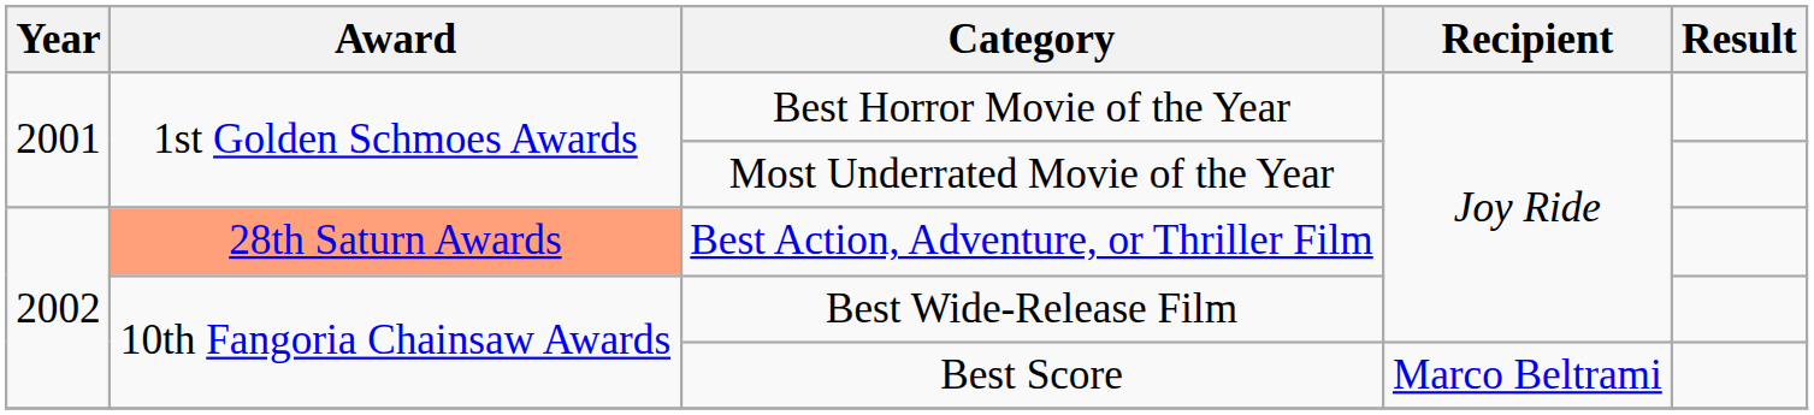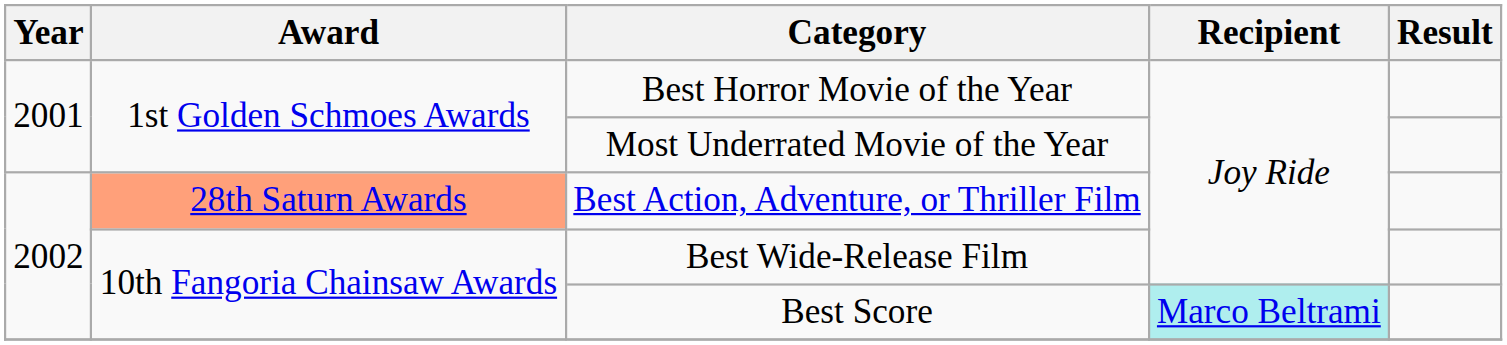Best Score | Recipient: no background -> paleturquoise background
